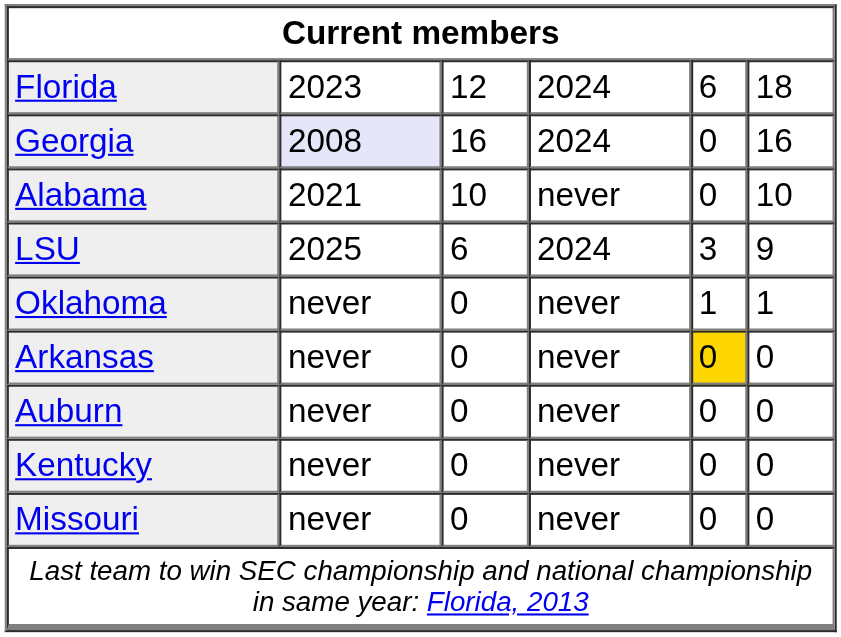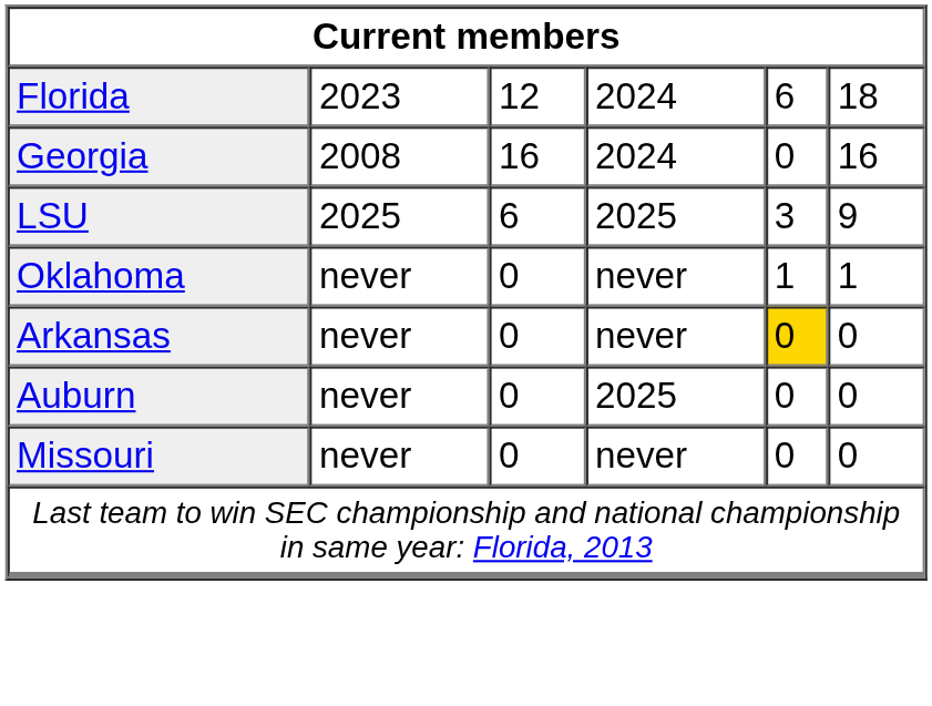Georgia | column 2: lavender background -> no background
- row: Alabama | 2021 | 10 | never | 0 | 10
LSU | column 4: 2024 -> 2025
Auburn | column 4: never -> 2025
- row: Kentucky | never | 0 | never | 0 | 0
